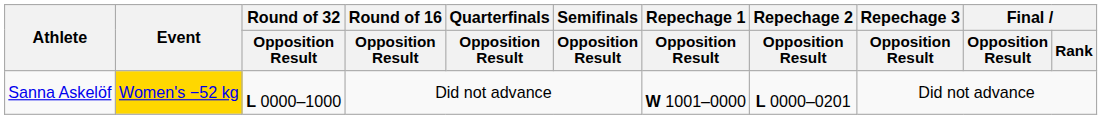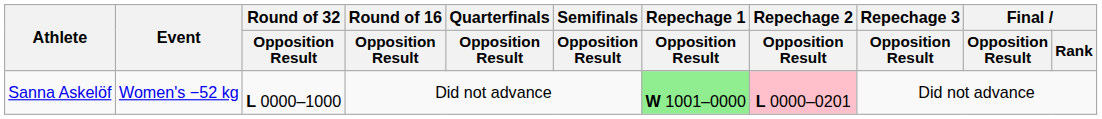Sanna Askelöf | Event: gold background -> no background
Sanna Askelöf | Repechage 1 / Opposition Result: no background -> lightgreen background
Sanna Askelöf | Repechage 2 / Opposition Result: no background -> pink background
